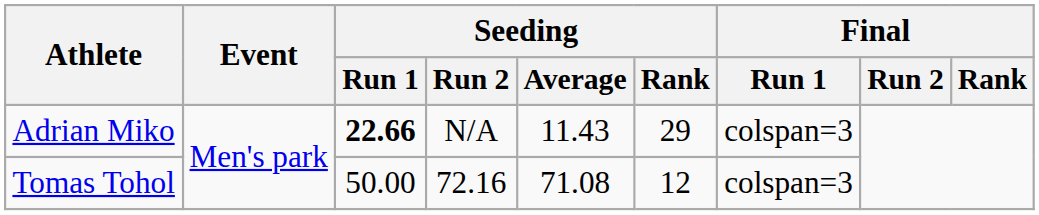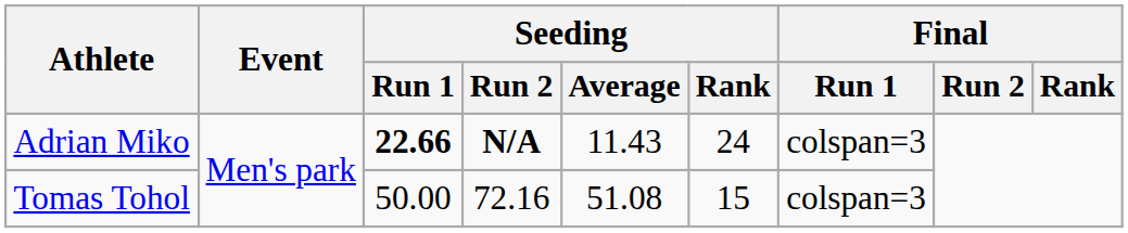Adrian Miko | Seeding / Run 2: normal -> bold
Adrian Miko | Seeding / Rank: 29 -> 24
Tomas Tohol | Seeding / Average: 71.08 -> 51.08
Tomas Tohol | Seeding / Rank: 12 -> 15
